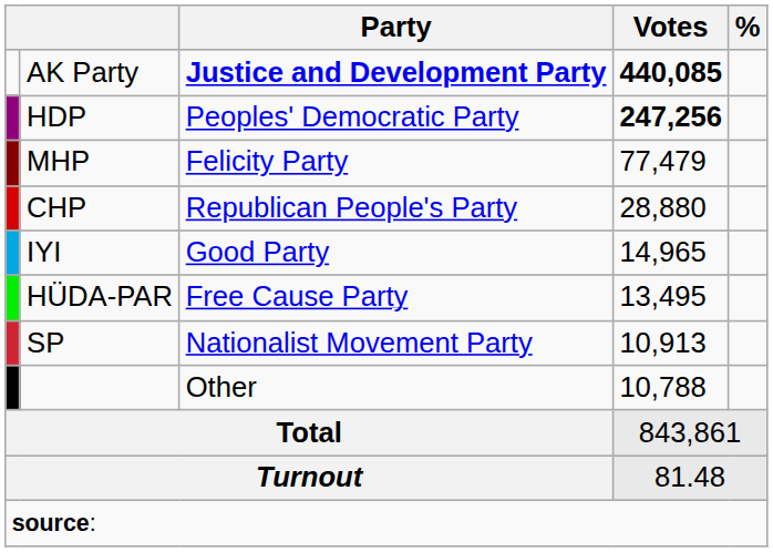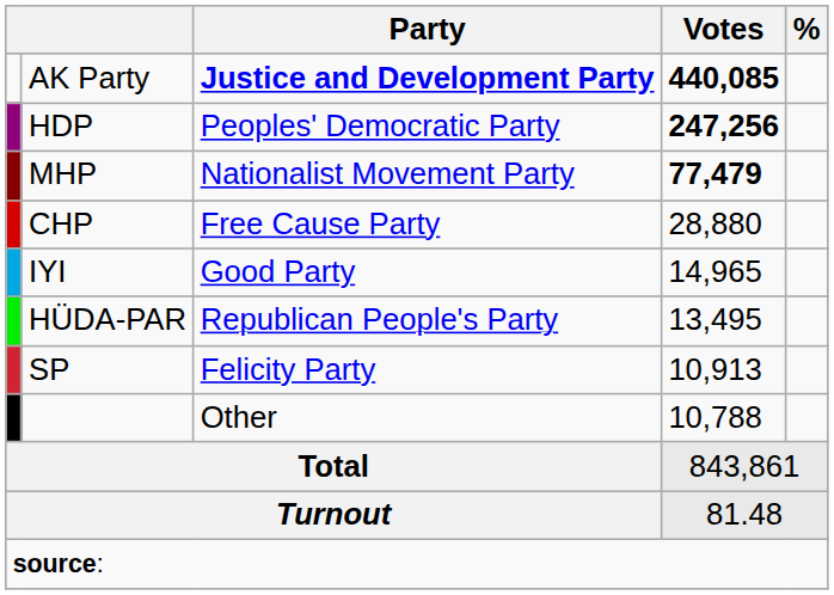MHP | Party: Felicity Party -> Nationalist Movement Party
MHP | Votes: normal -> bold
CHP | Party: Republican People's Party -> Free Cause Party
HÜDA-PAR | Party: Free Cause Party -> Republican People's Party
SP | Party: Nationalist Movement Party -> Felicity Party
